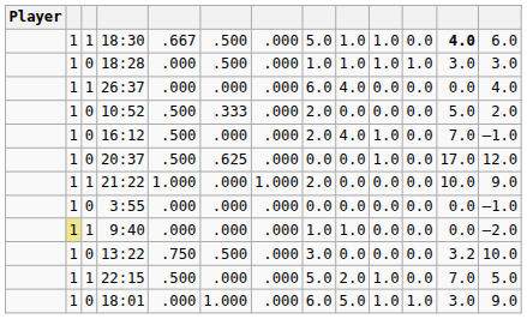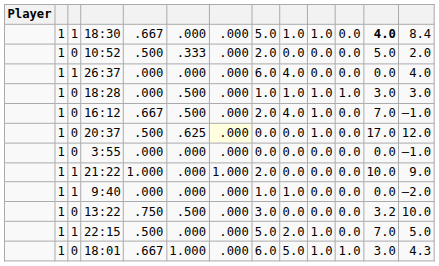18:30 | column 6: .500 -> .000
18:30 | column 13: 6.0 -> 8.4
rows swapped: 18:28 <-> 10:52
16:12 | column 5: .500 -> .667
16:12 | column 6: .000 -> .500
20:37 | column 7: no background -> lightyellow background
rows swapped: 21:22 <-> 3:55
9:40 | column 2: khaki background -> no background
18:01 | column 5: .000 -> .667
18:01 | column 13: 9.0 -> 4.3
